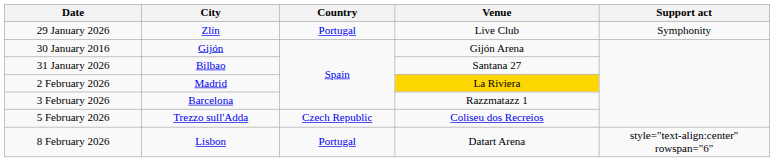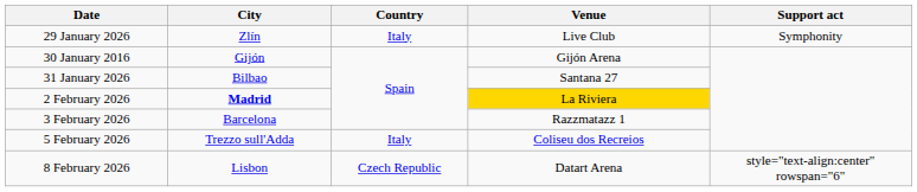29 January 2026 | Country: Portugal -> Italy
2 February 2026 | City: normal -> bold
5 February 2026 | Country: Czech Republic -> Italy
8 February 2026 | Country: Portugal -> Czech Republic
